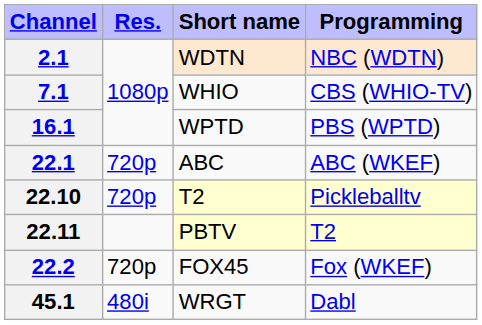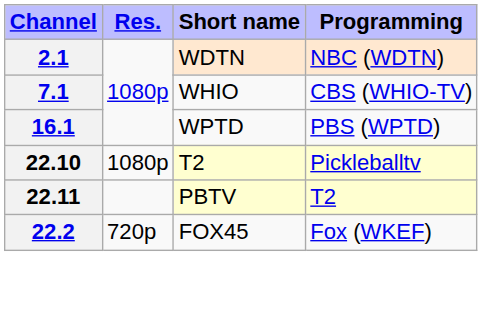- row: 22.1 | 720p | ABC | ABC (WKEF)
22.10 | Res.: 720p -> 1080p
- row: 45.1 | 480i | WRGT | Dabl
